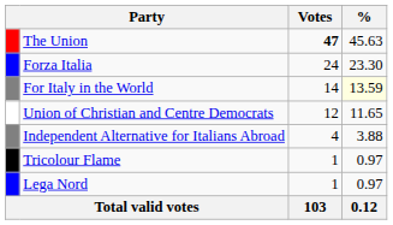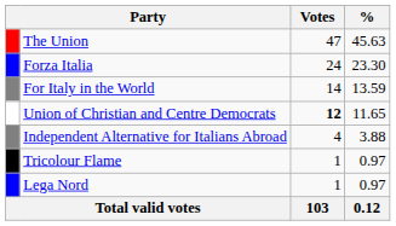The Union | Votes: bold -> normal
For Italy in the World | %: lightyellow background -> no background
Union of Christian and Centre Democrats | Votes: normal -> bold
